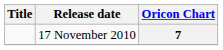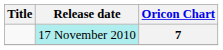7 | Release date: no background -> paleturquoise background
